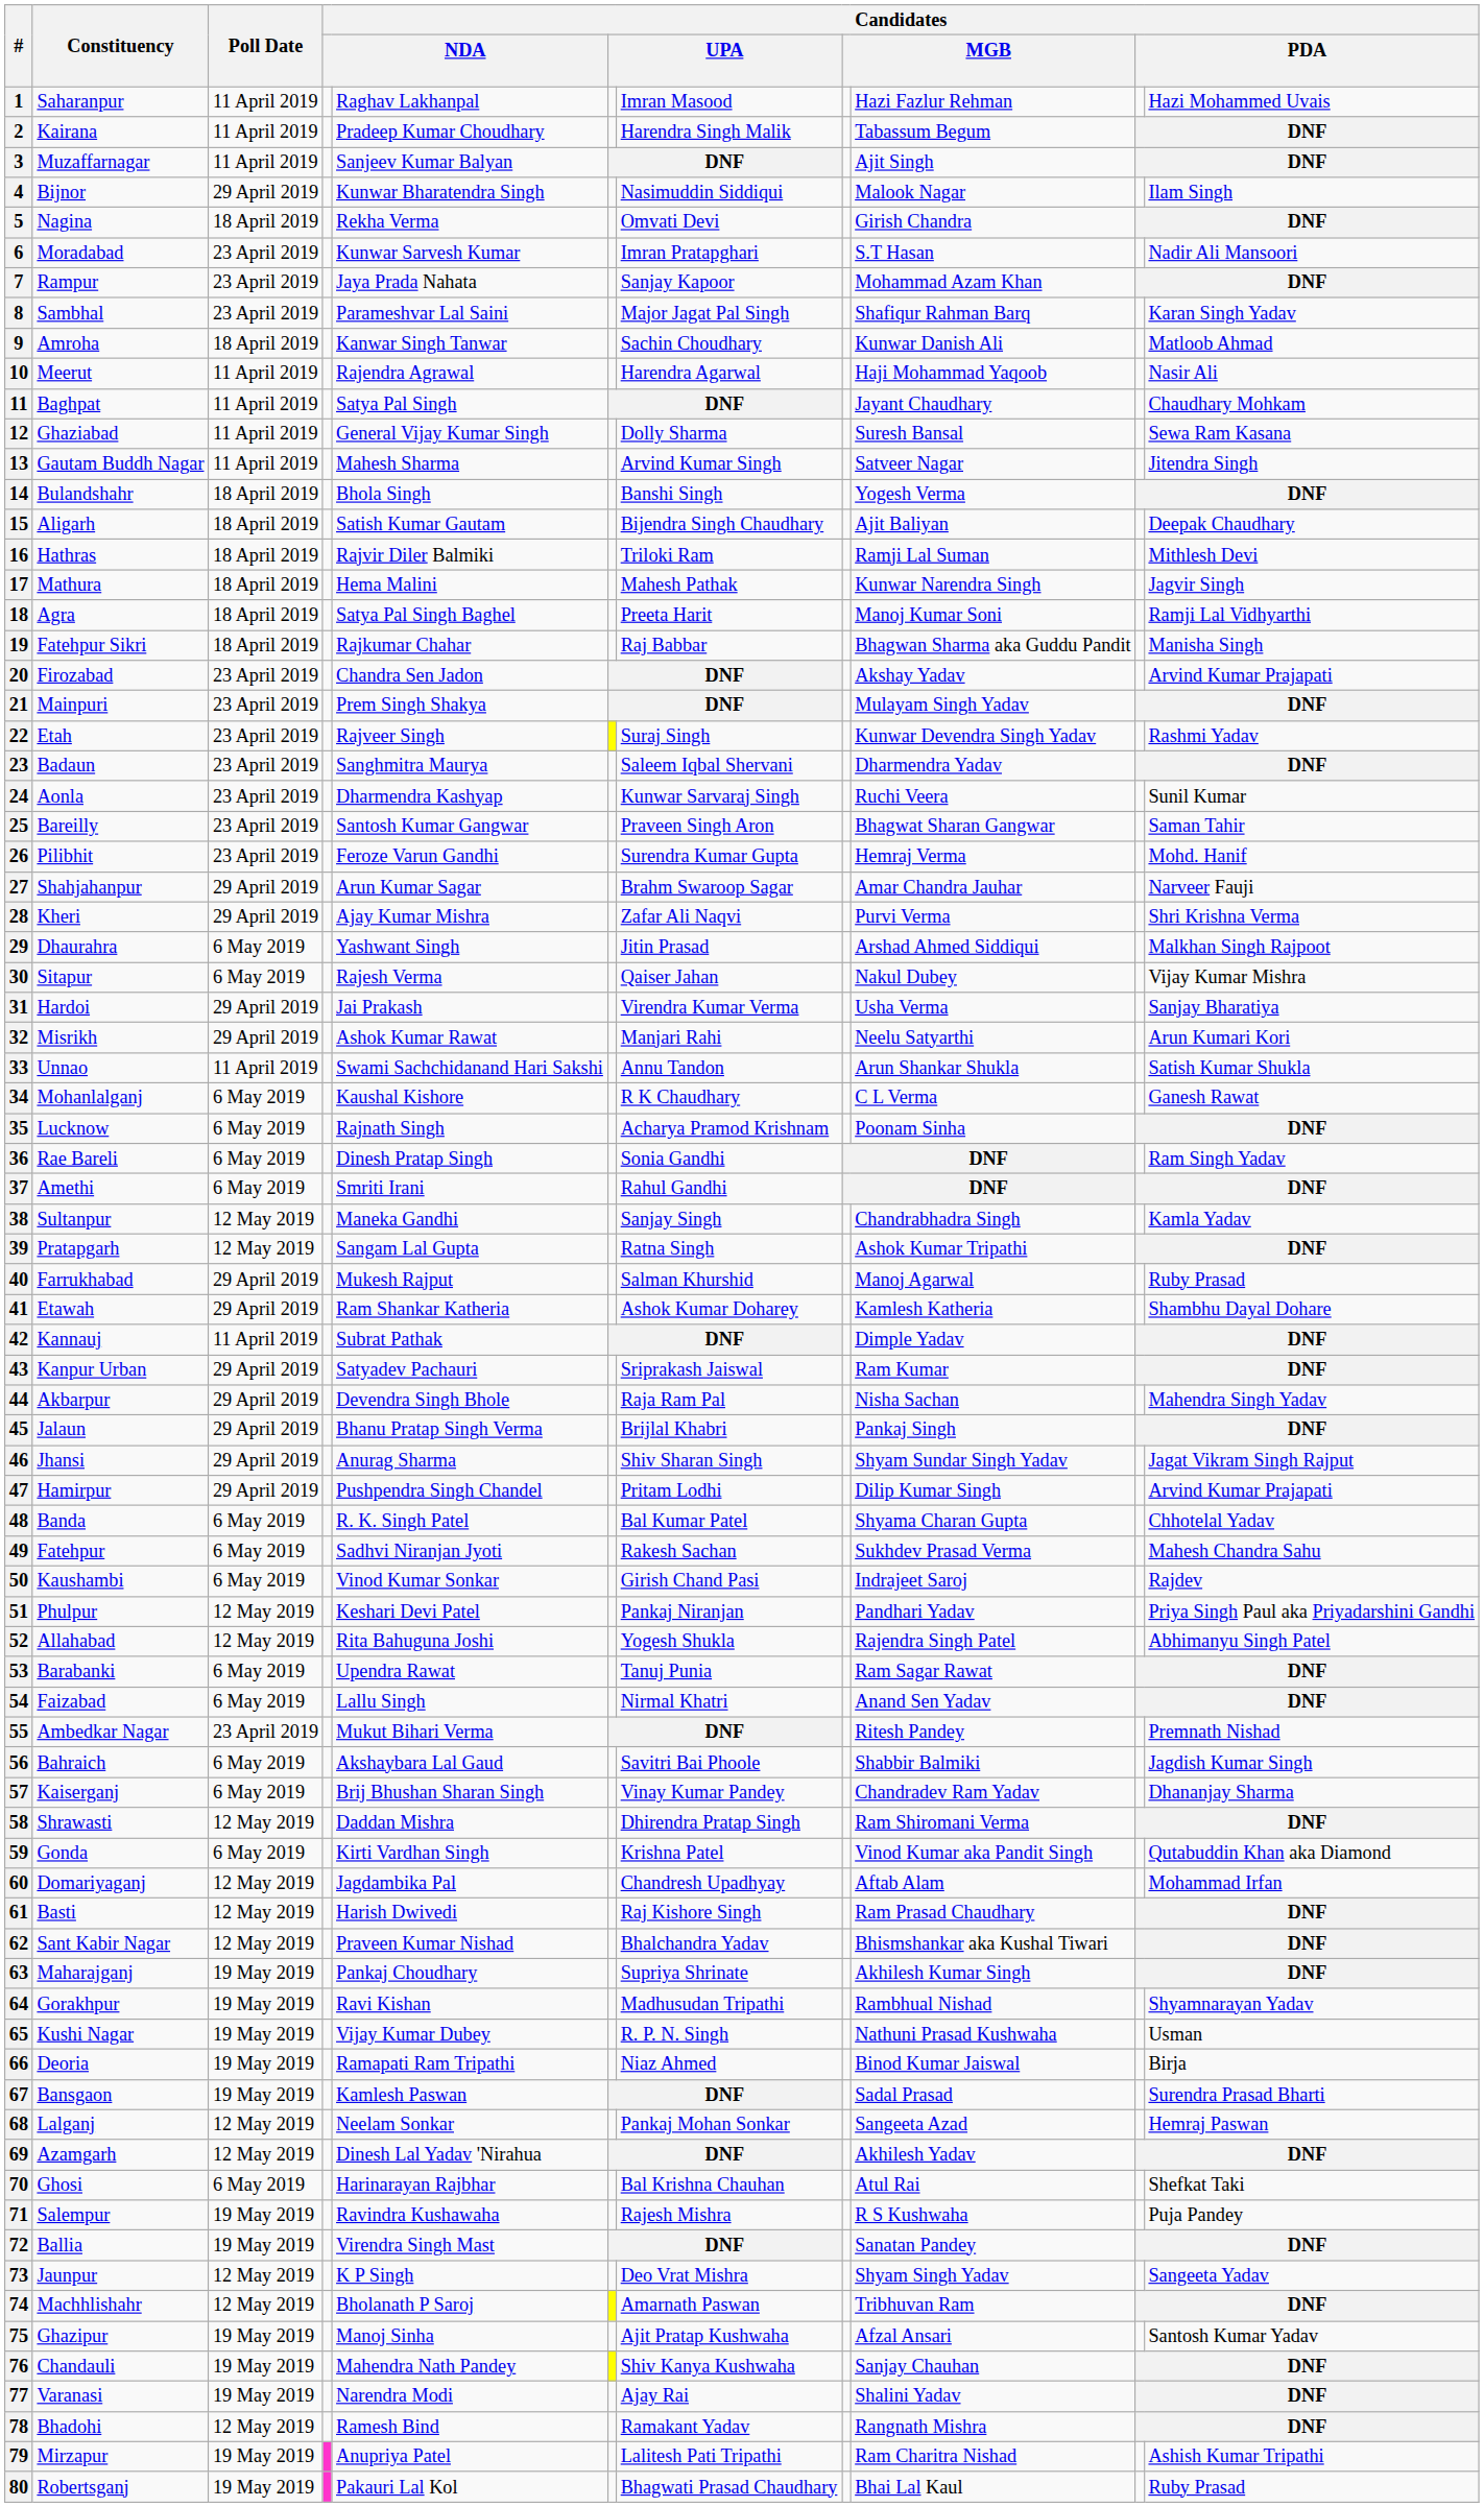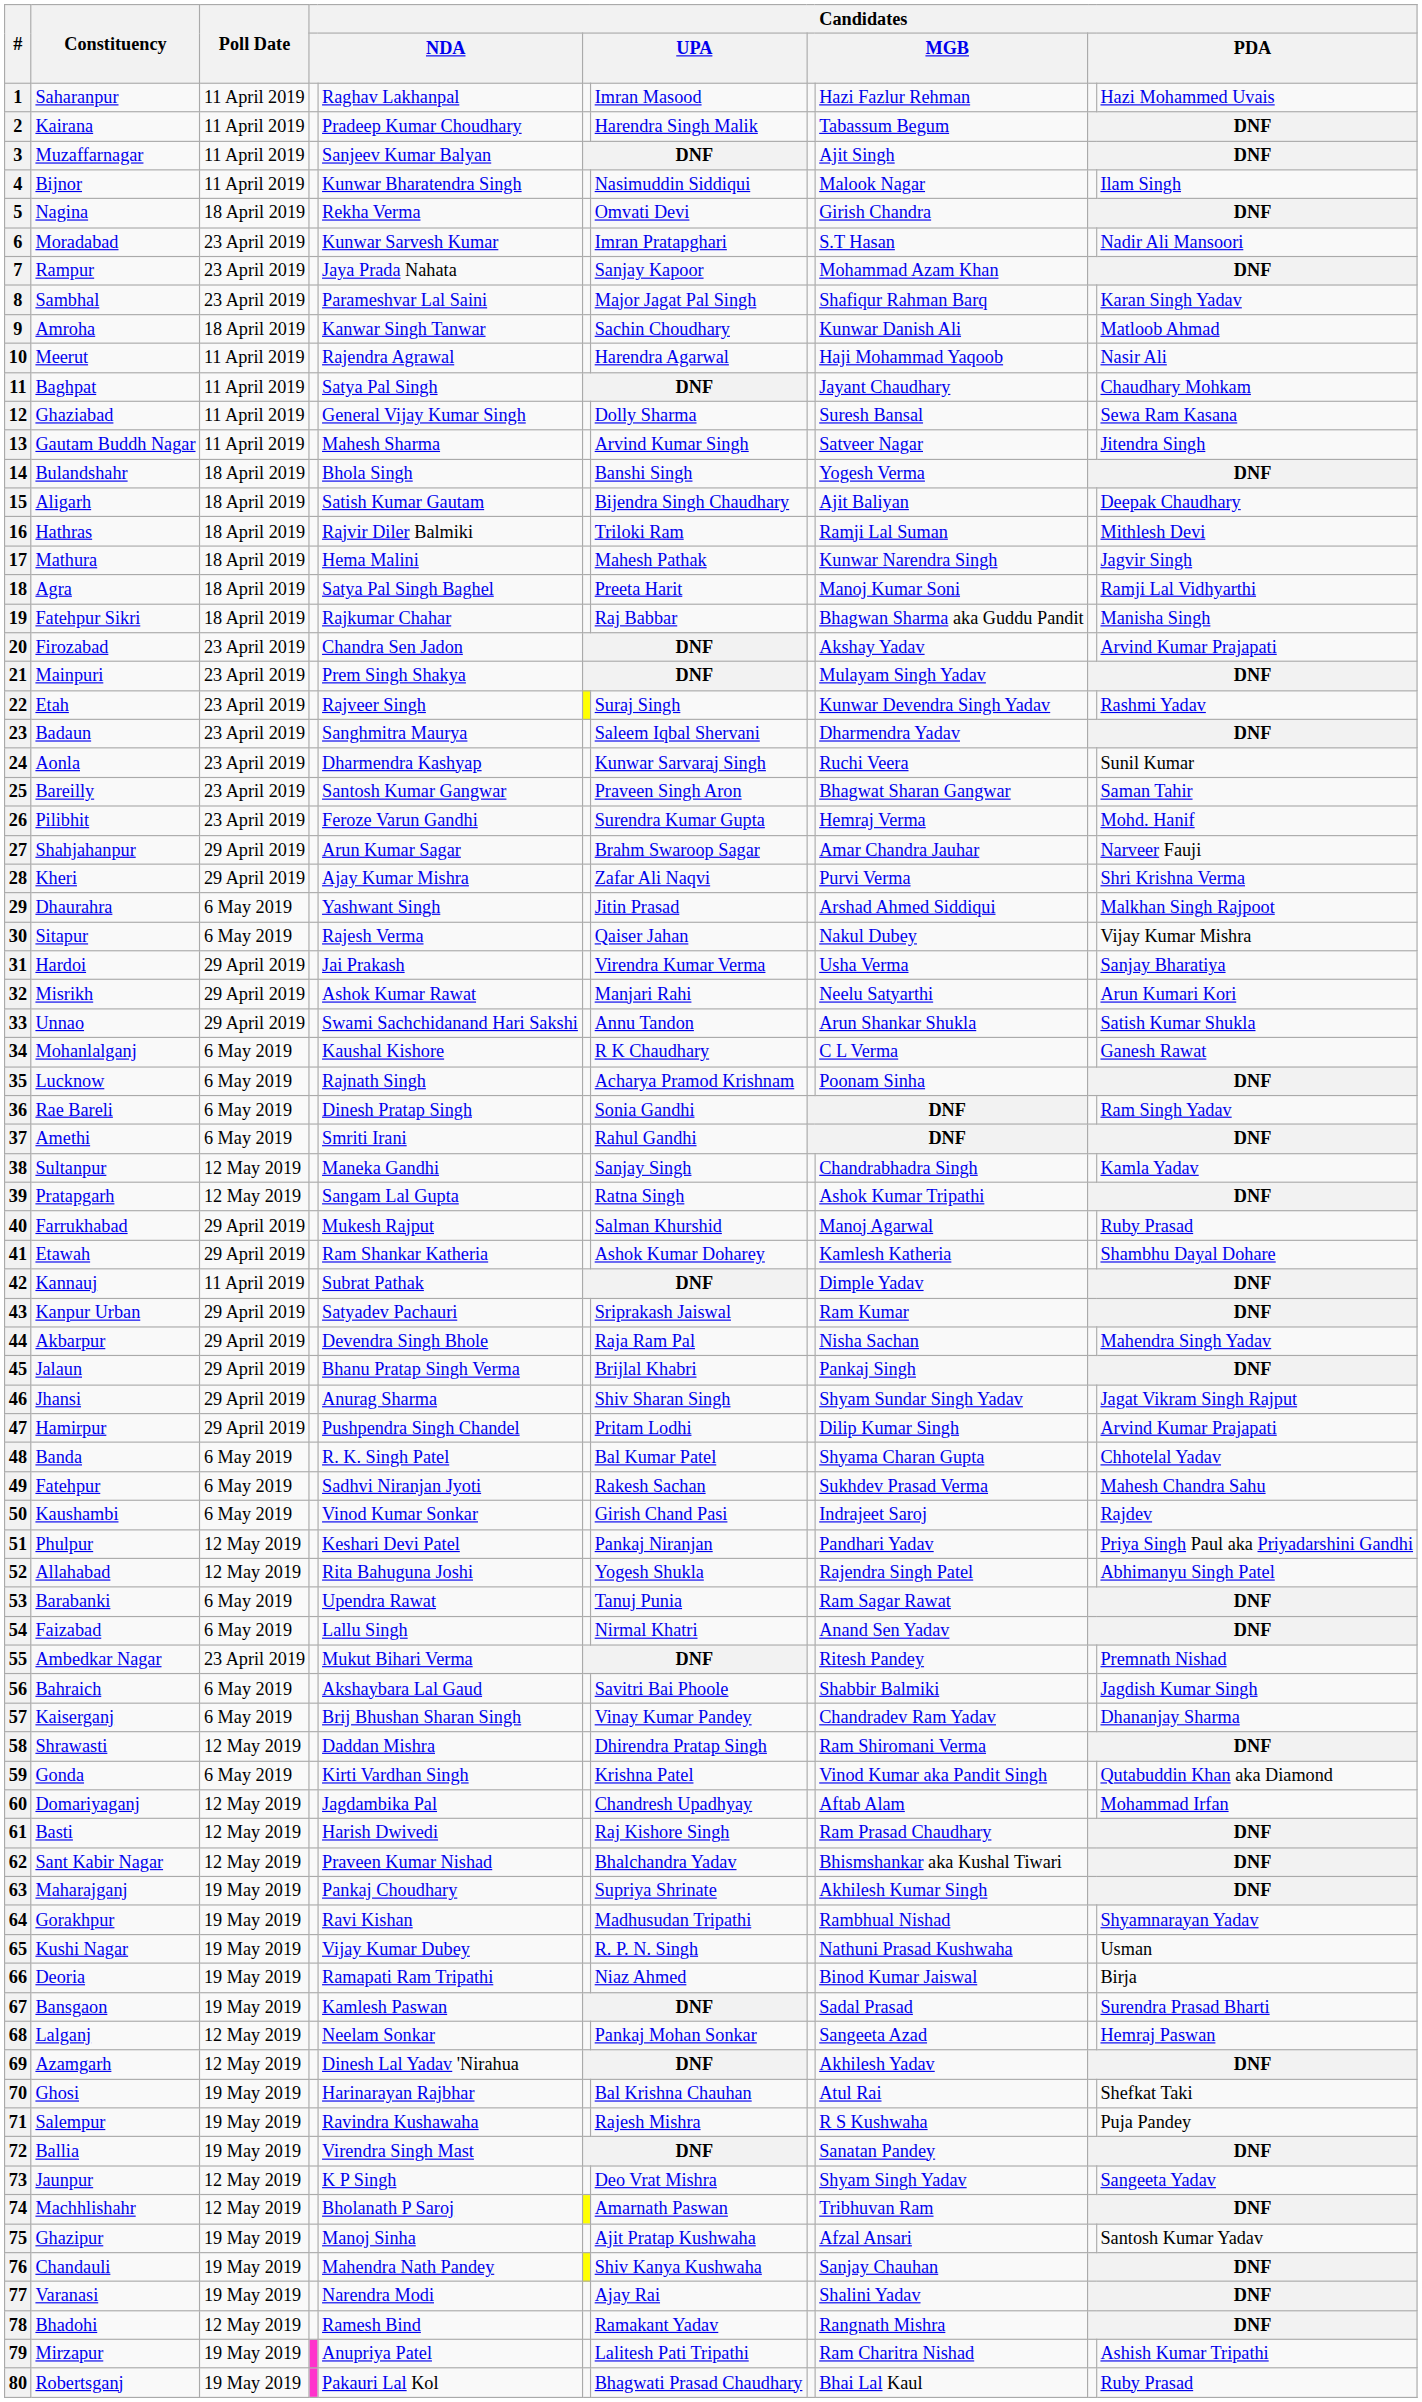4 | Poll Date: 29 April 2019 -> 11 April 2019
33 | Poll Date: 11 April 2019 -> 29 April 2019
70 | Poll Date: 6 May 2019 -> 19 May 2019
